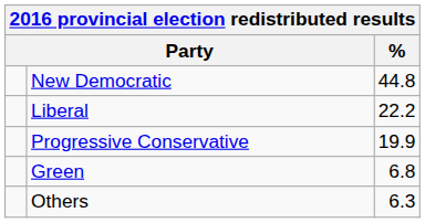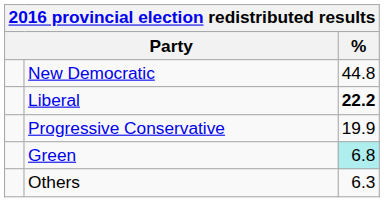Liberal | %: normal -> bold
Green | %: no background -> paleturquoise background
